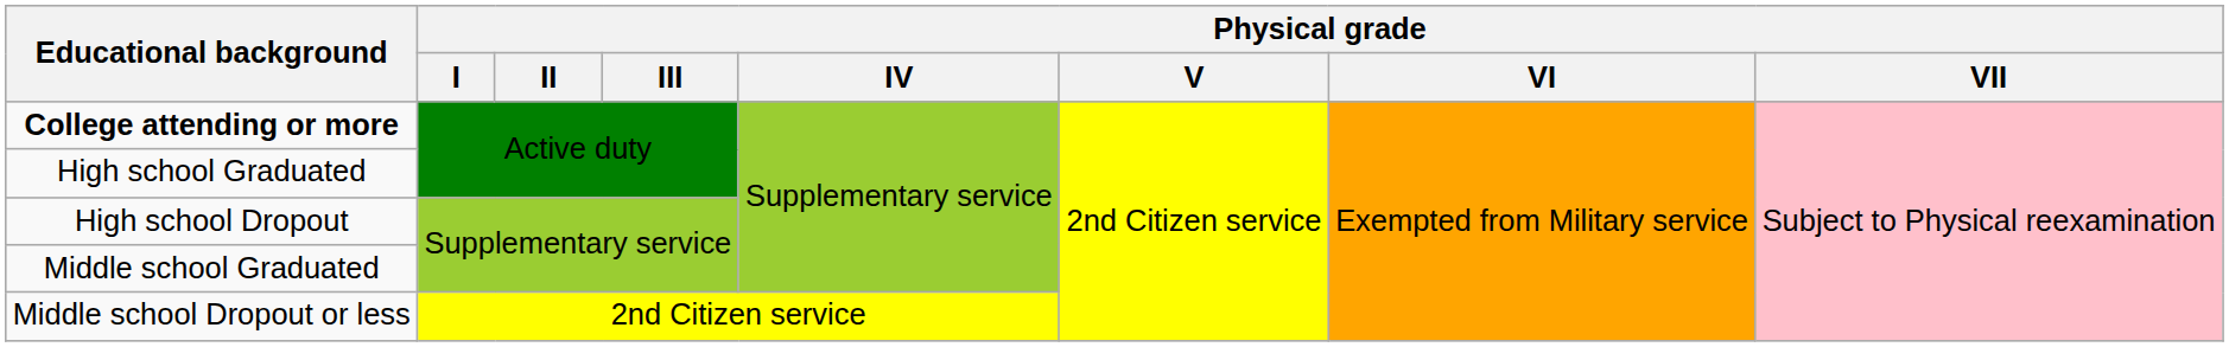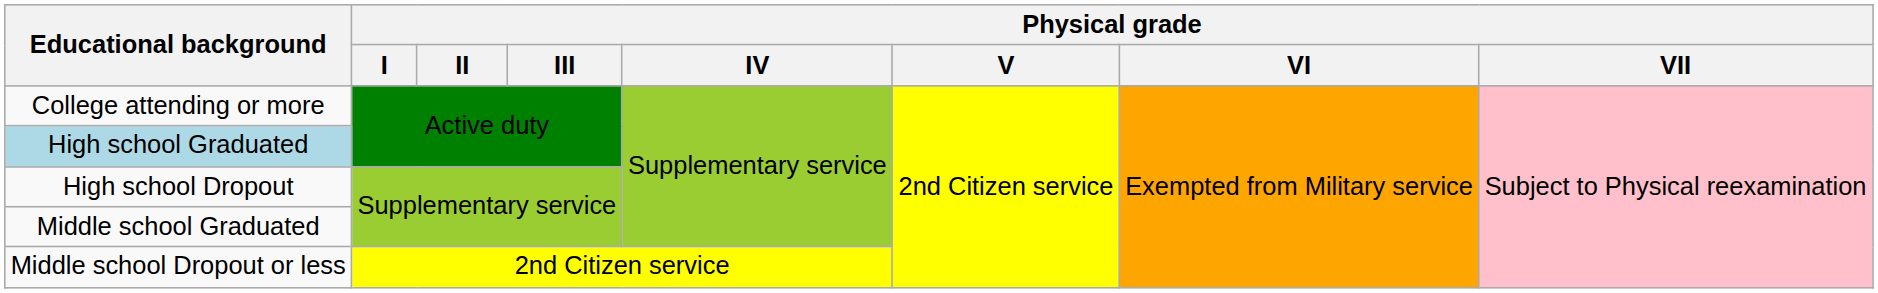College attending or more | Educational background: bold -> normal
High school Graduated | Educational background: no background -> lightblue background
